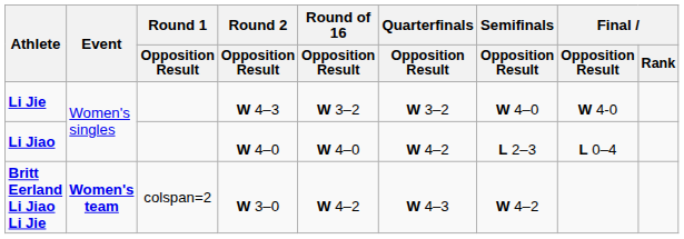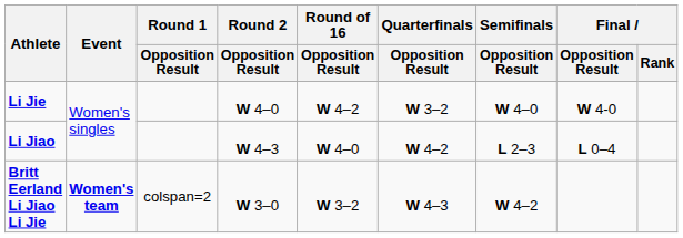Li Jie | Round 2 / Opposition Result: W 4–3 -> W 4–0
Li Jie | Round of 16 / Opposition Result: W 3–2 -> W 4–2
Li Jiao | Round 2 / Opposition Result: W 4–0 -> W 4–3
Britt Eerland Li Jiao Li Jie | Round of 16 / Opposition Result: W 4–2 -> W 3–2
